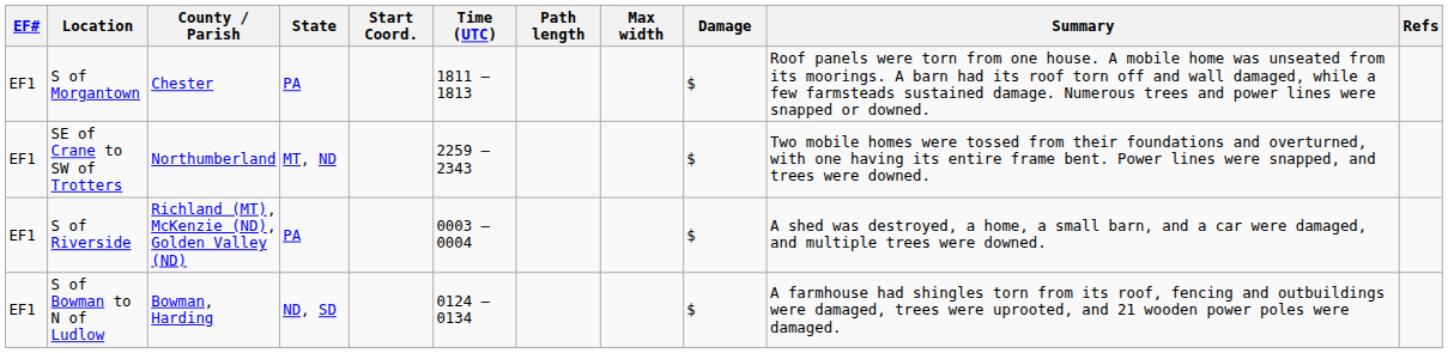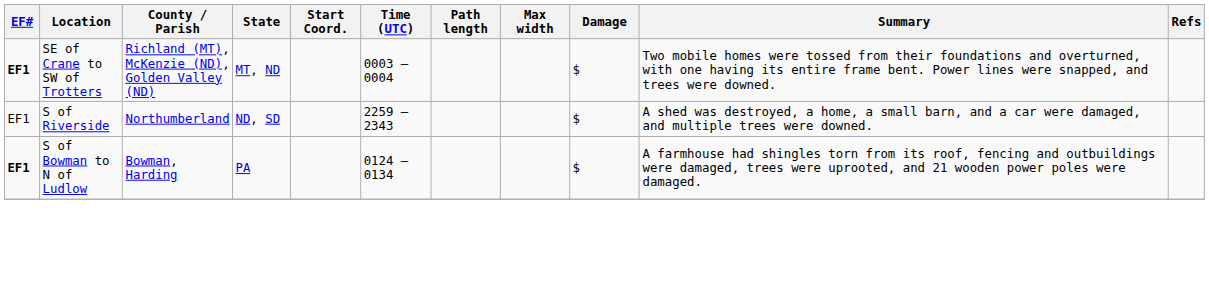- row: EF1 | S of Morgantown | Chester | PA | 1811 – 1813 | $ | Roof panels were torn from one house. A mobile home was unseated from its moorings. A barn had its roof torn off and wall damaged, while a few farmsteads sustained damage. Numerous trees and power lines were snapped or downed.
SE of Crane to SW of Trotters | EF#: normal -> bold
SE of Crane to SW of Trotters | County / Parish: Northumberland -> Richland (MT), McKenzie (ND), Golden Valley (ND)
SE of Crane to SW of Trotters | Time (UTC): 2259 – 2343 -> 0003 – 0004
S of Riverside | County / Parish: Richland (MT), McKenzie (ND), Golden Valley (ND) -> Northumberland
S of Riverside | State: PA -> ND, SD
S of Riverside | Time (UTC): 0003 – 0004 -> 2259 – 2343
S of Bowman to N of Ludlow | EF#: normal -> bold
S of Bowman to N of Ludlow | State: ND, SD -> PA
